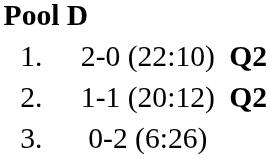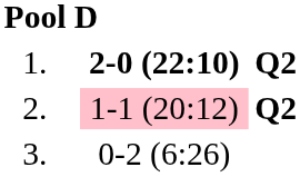1. | column 2: normal -> bold
2. | column 2: no background -> pink background
